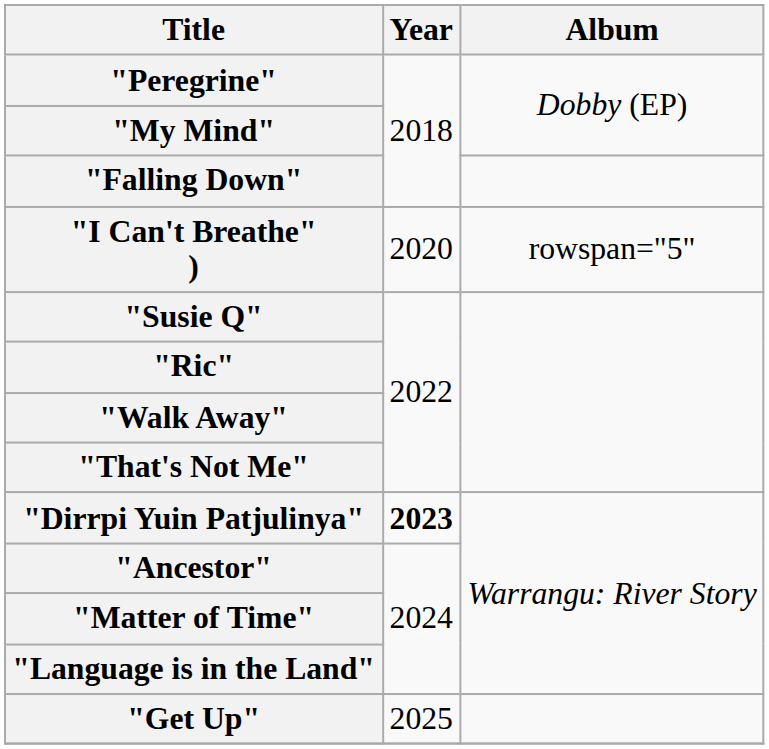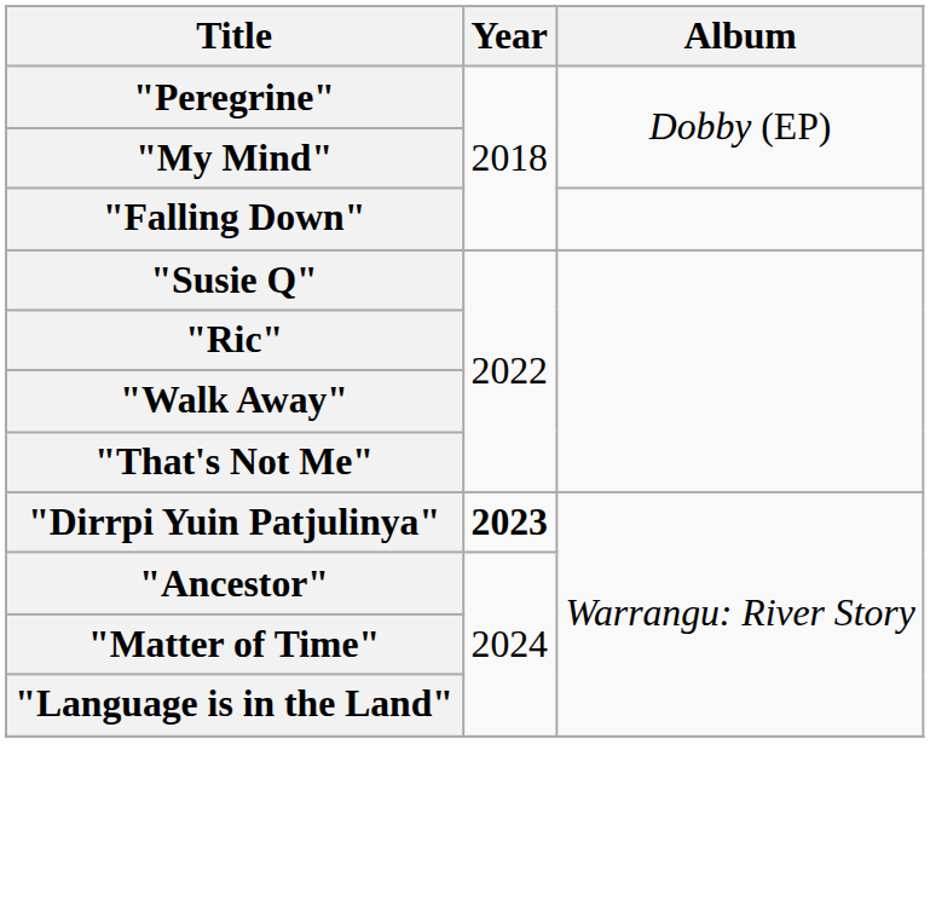- row: "I Can't Breathe" ) | 2020 | rowspan="5"
- row: "Get Up" | 2025
